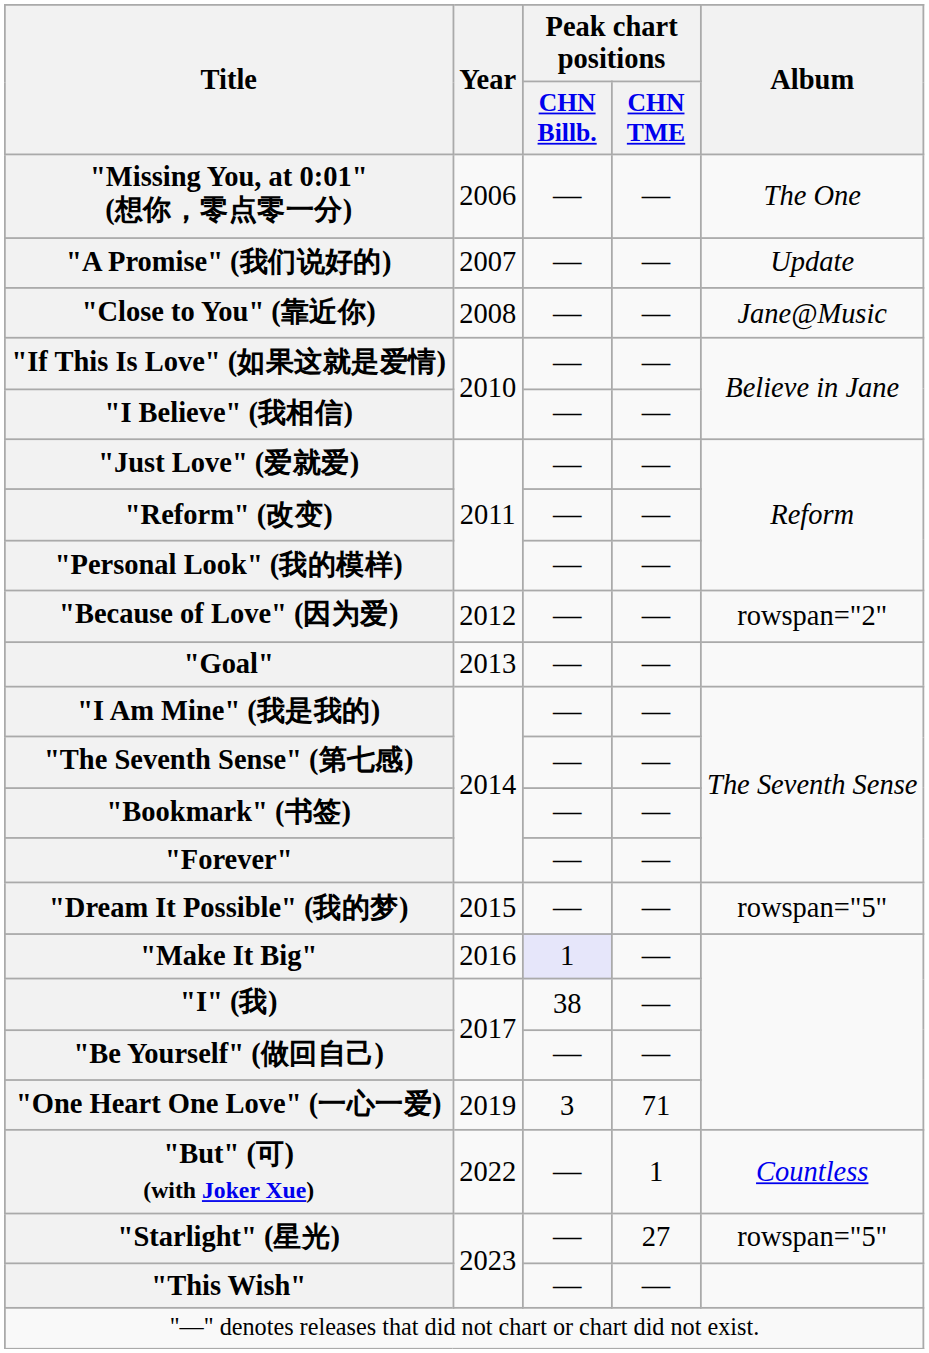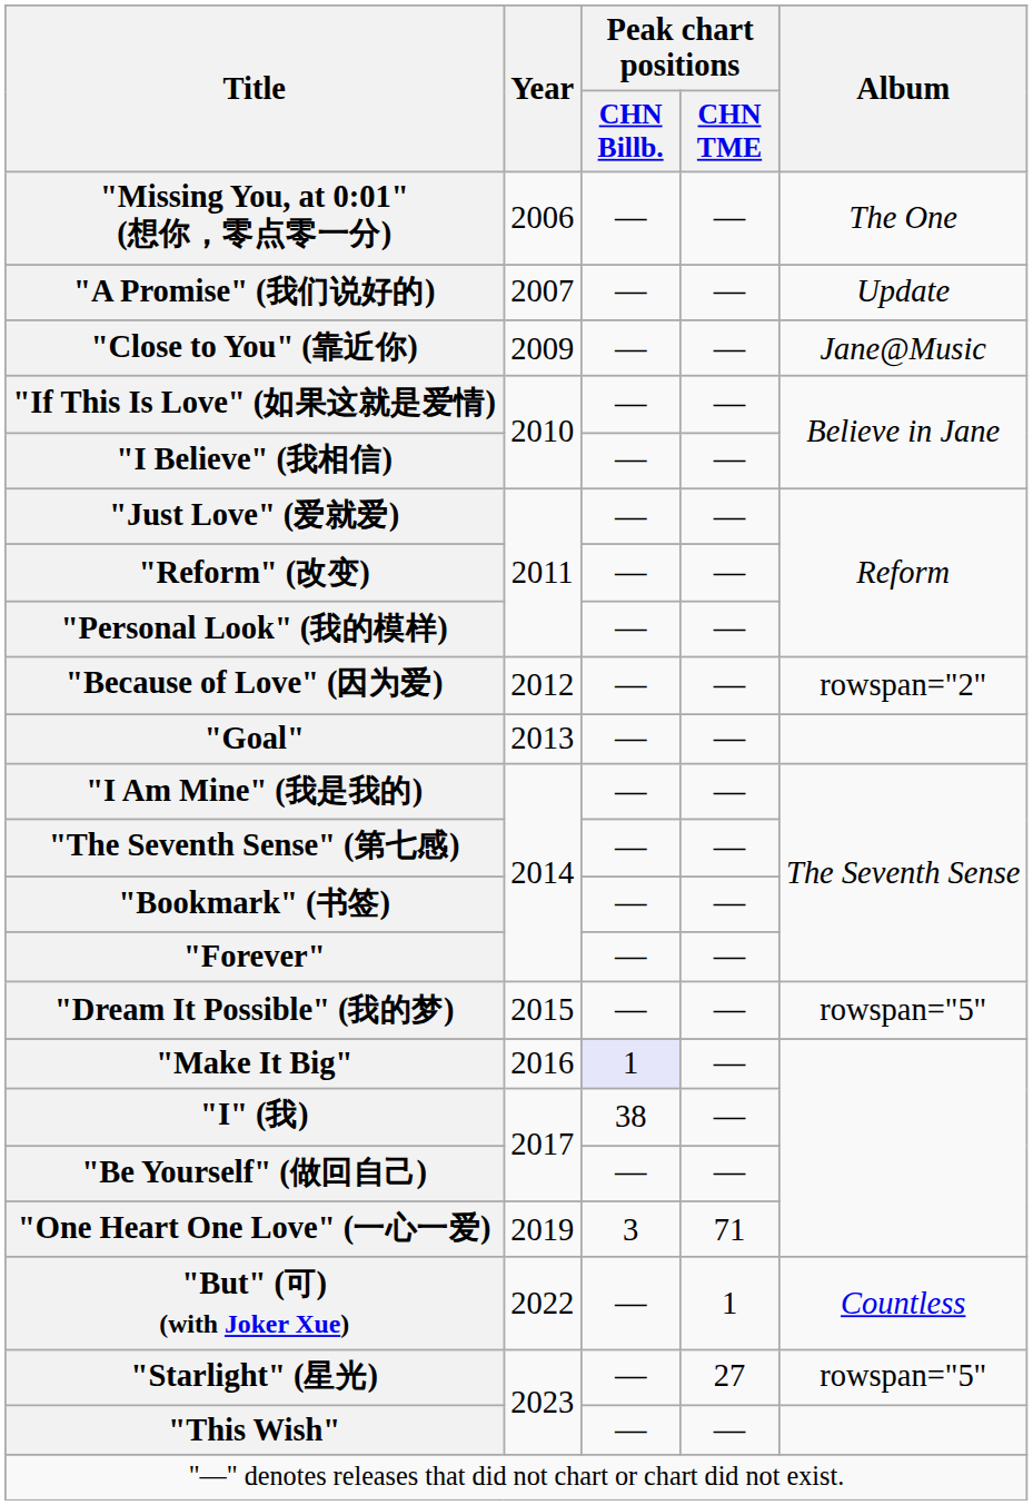"Close to You" (靠近你) | Year: 2008 -> 2009
